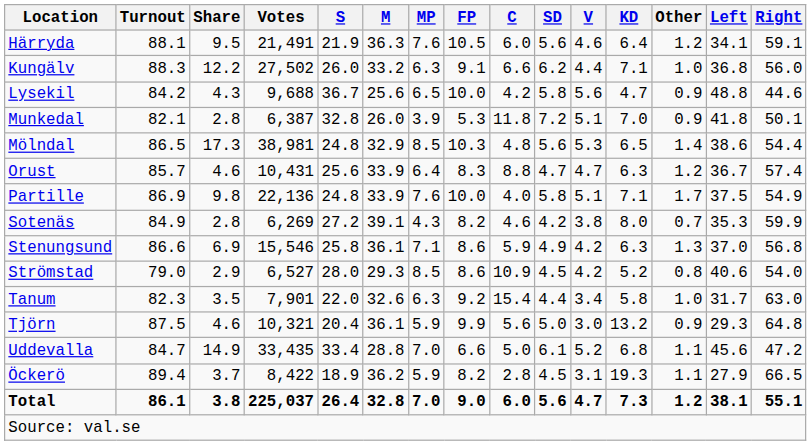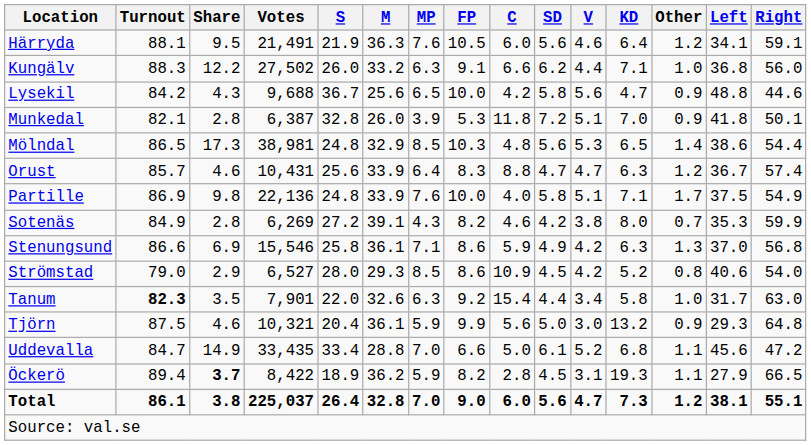Tanum | Turnout: normal -> bold
Öckerö | Share: normal -> bold
